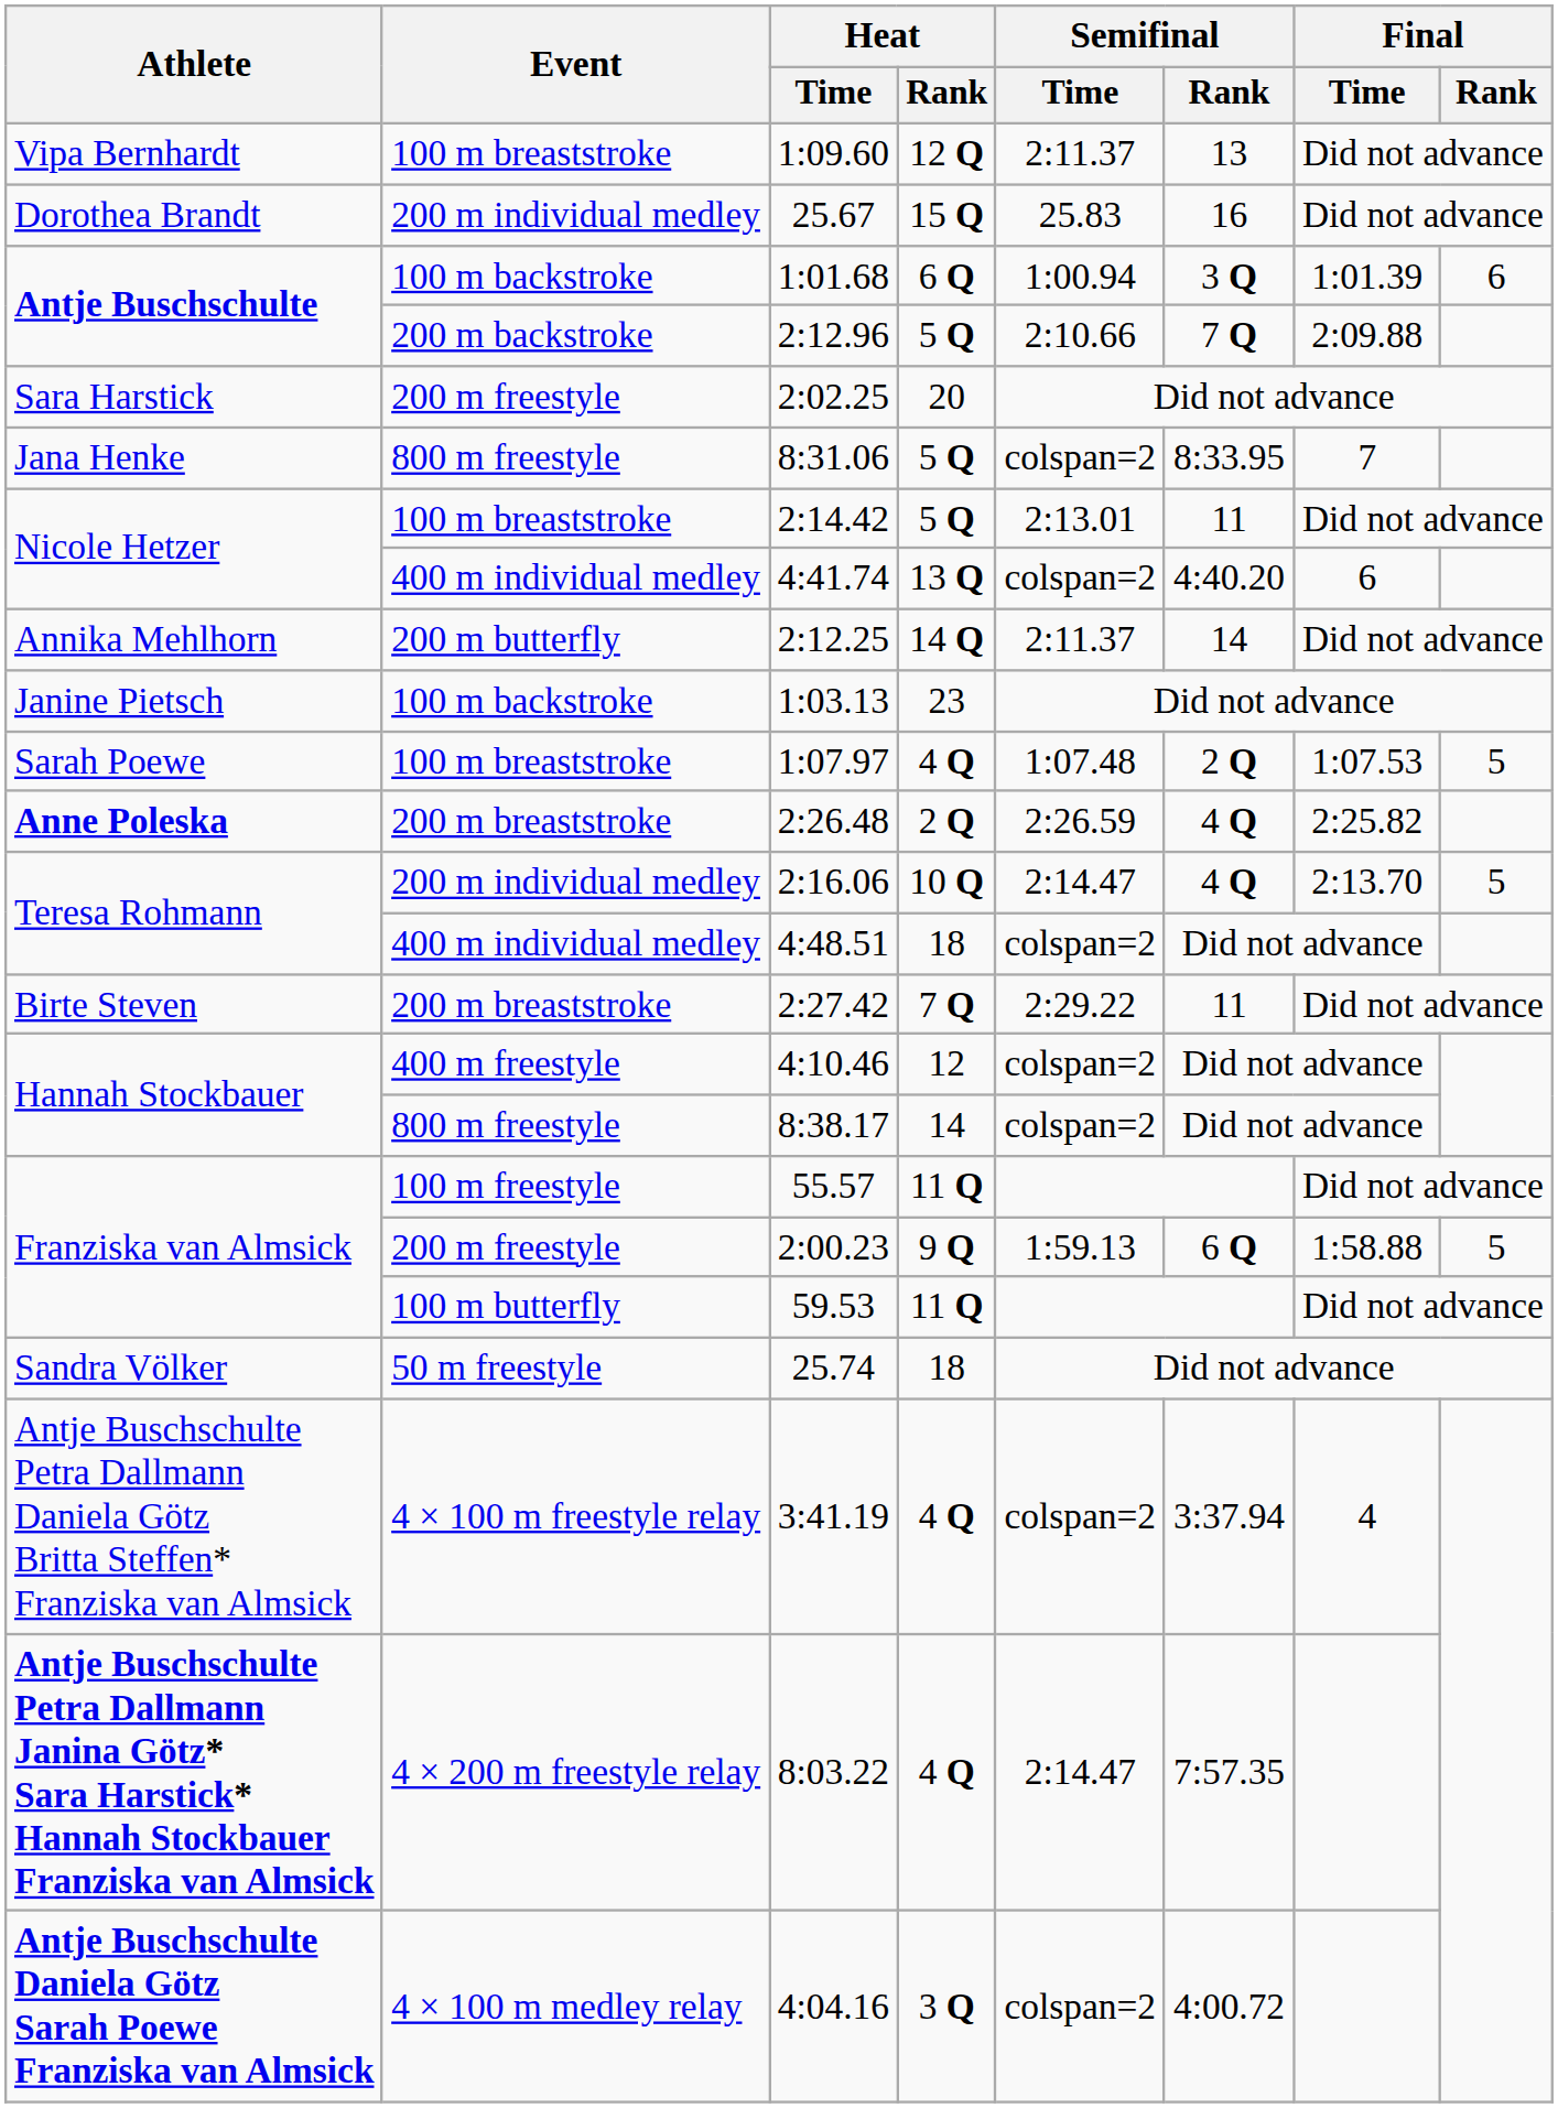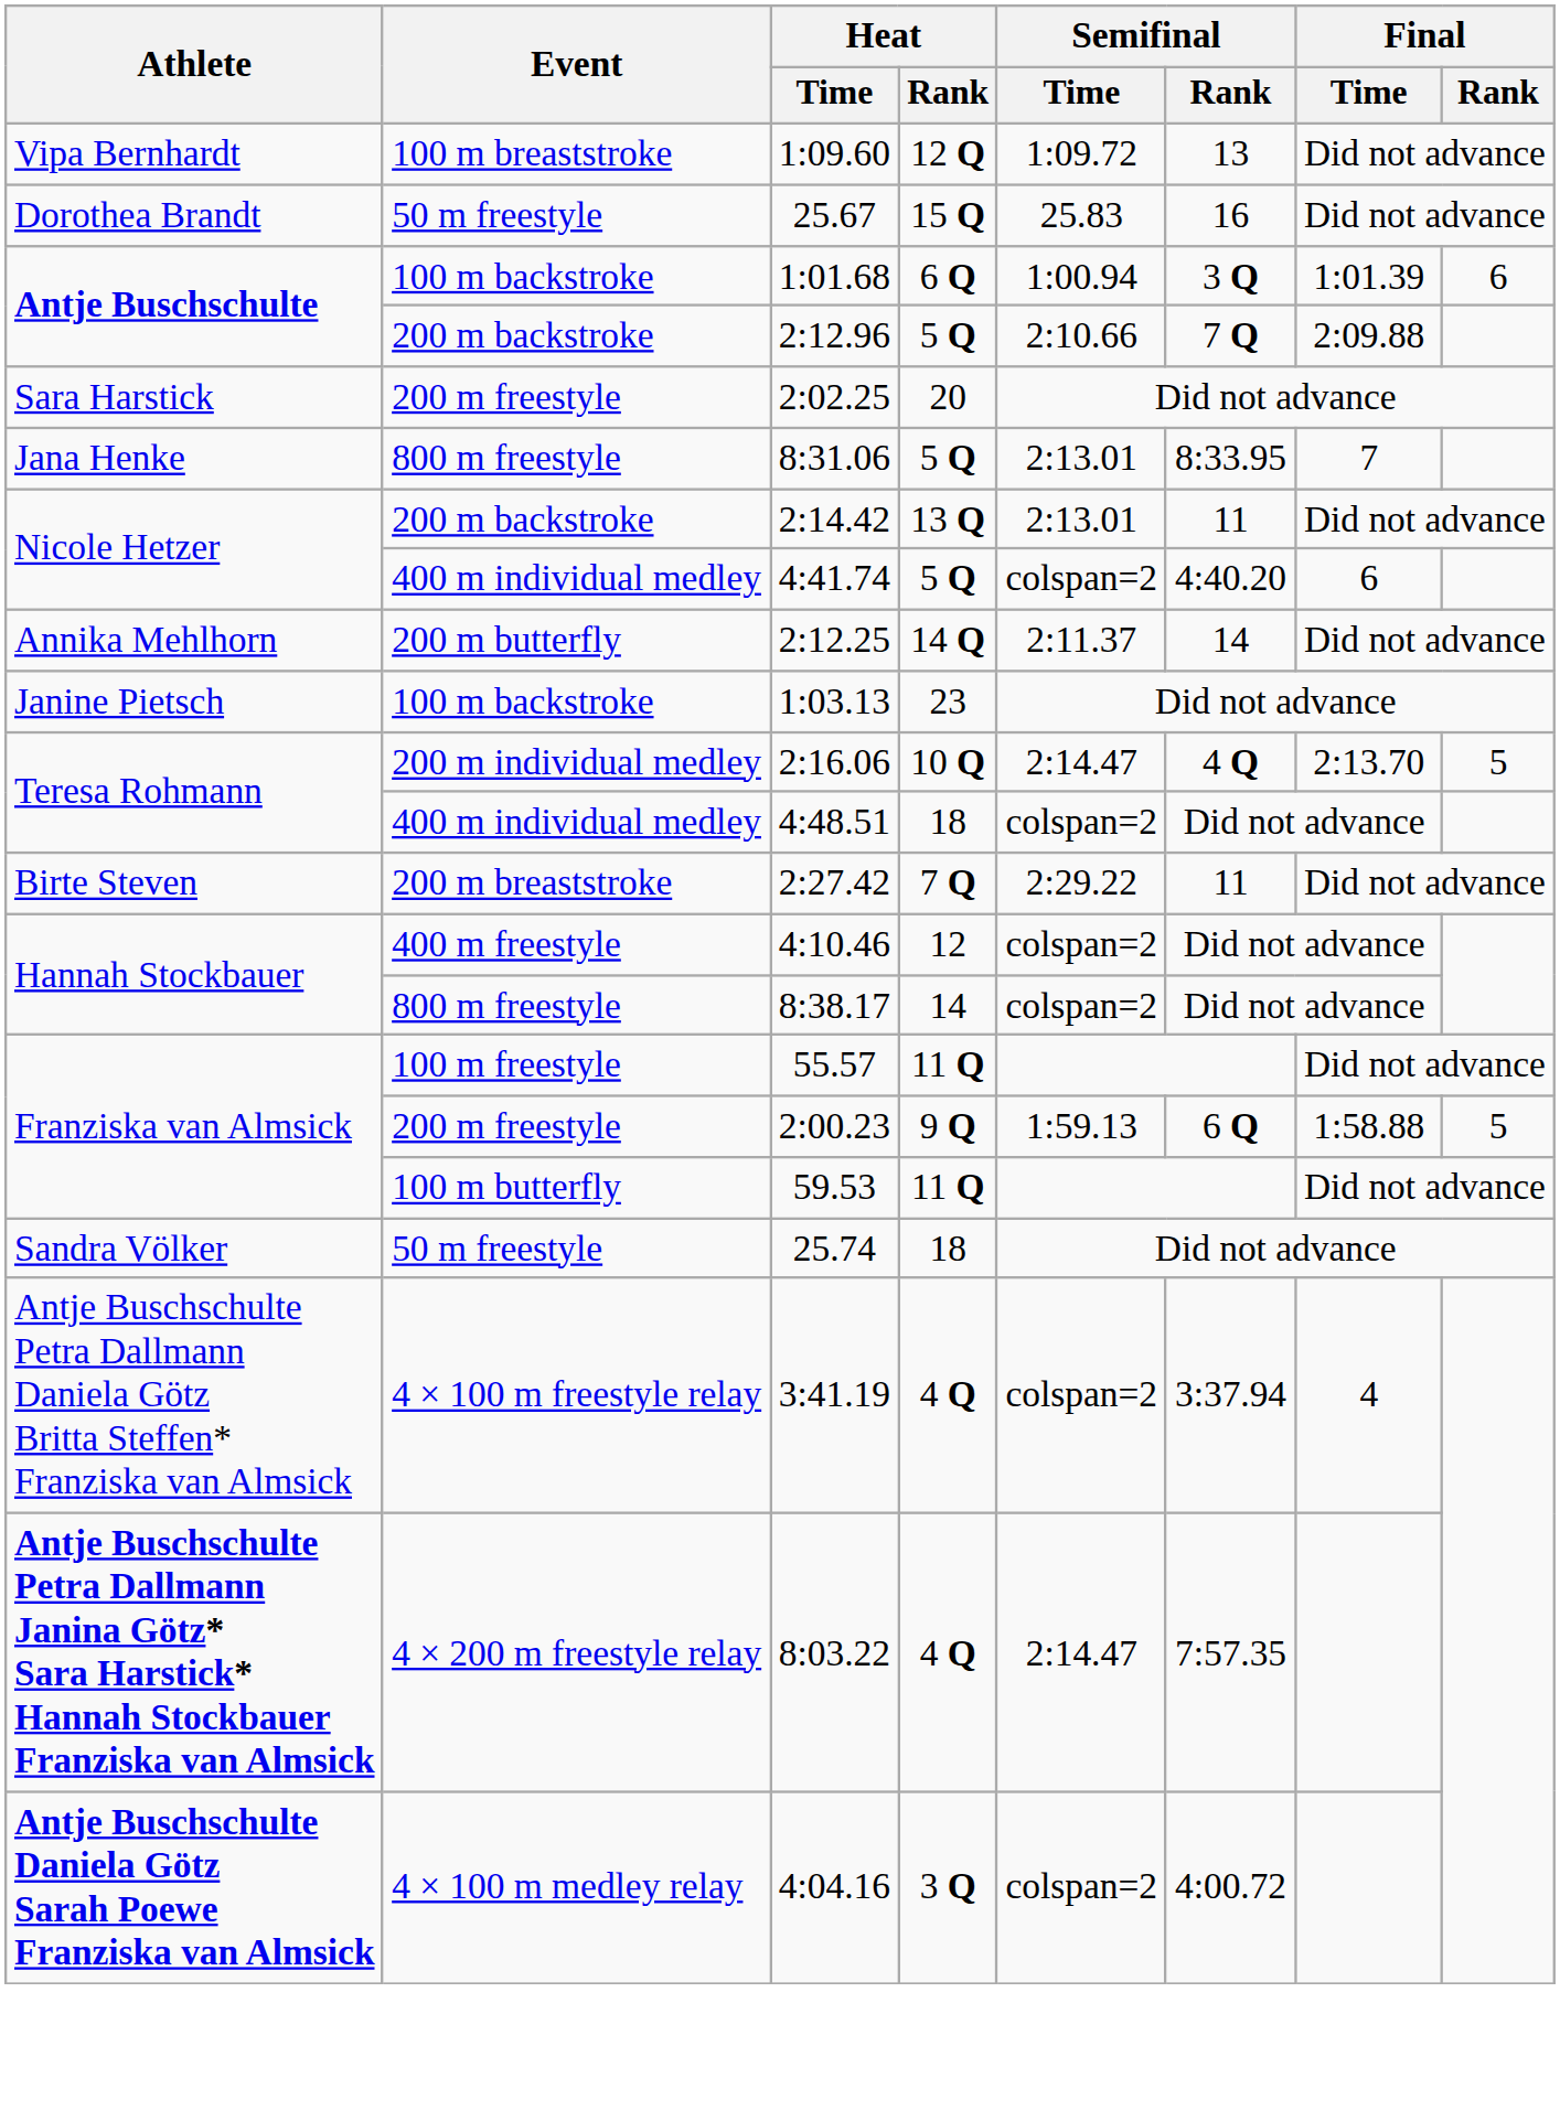1:09.60 | Semifinal / Time: 2:11.37 -> 1:09.72
25.67 | Event: 200 m individual medley -> 50 m freestyle
8:31.06 | Semifinal / Time: colspan=2 -> 2:13.01
2:14.42 | Event: 100 m breaststroke -> 200 m backstroke
2:14.42 | Heat / Rank: 5 Q -> 13 Q
4:41.74 | Heat / Rank: 13 Q -> 5 Q
- row: Sarah Poewe | 100 m breaststroke | 1:07.97 | 4 Q | 1:07.48 | 2 Q | 1:07.53 | 5
- row: Anne Poleska | 200 m breaststroke | 2:26.48 | 2 Q | 2:26.59 | 4 Q | 2:25.82
